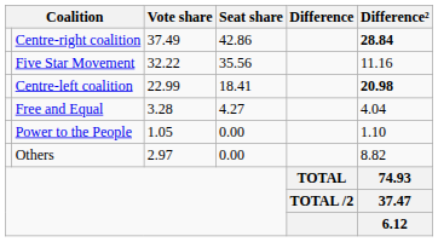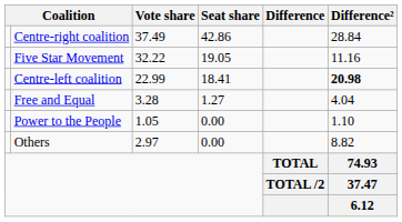Centre-right coalition | Difference²: bold -> normal
Five Star Movement | Seat share: 35.56 -> 19.05
Free and Equal | Seat share: 4.27 -> 1.27
